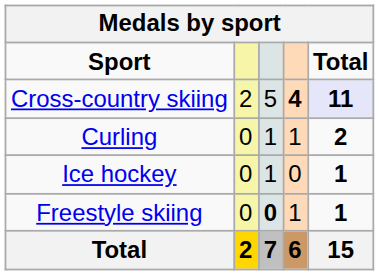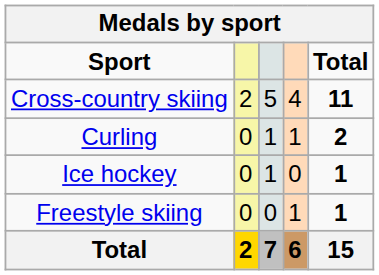Cross-country skiing | column 4: bold -> normal
Cross-country skiing | Total: lavender background -> no background
Freestyle skiing | column 3: bold -> normal
